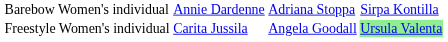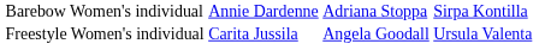Freestyle Women's individual | column 4: lightgreen background -> no background
